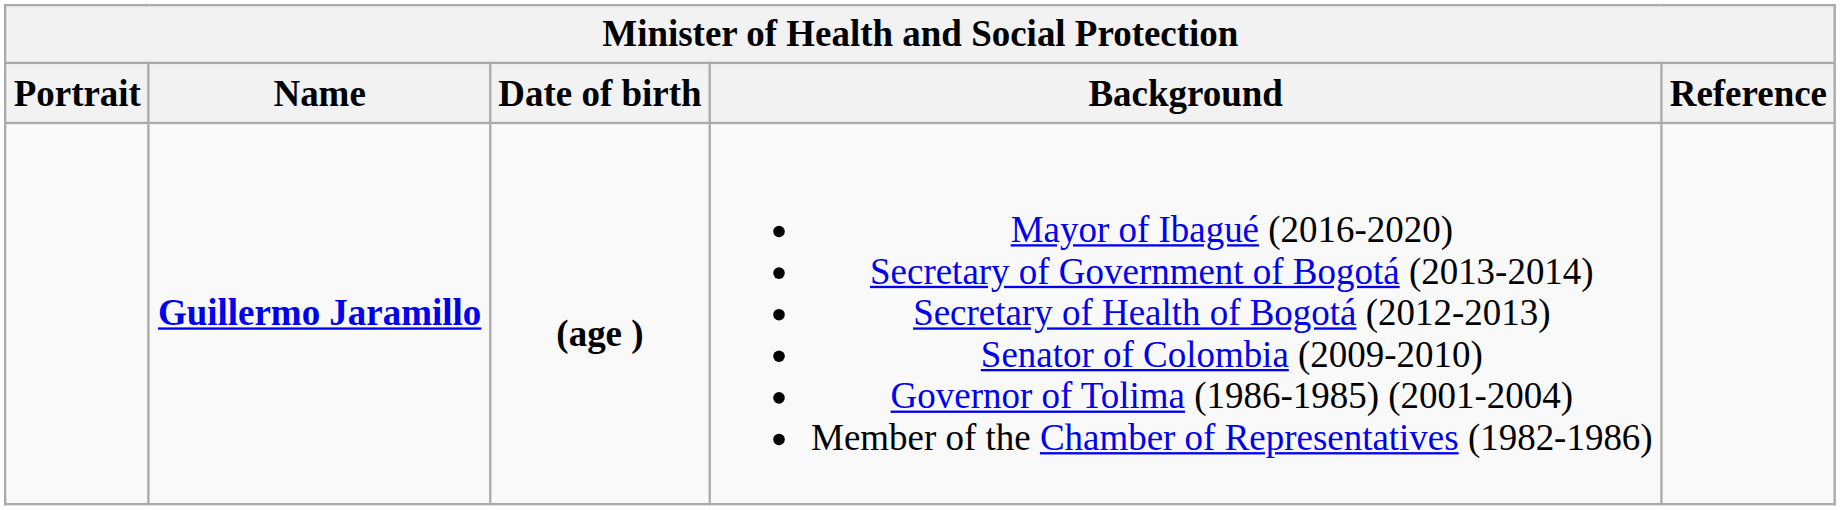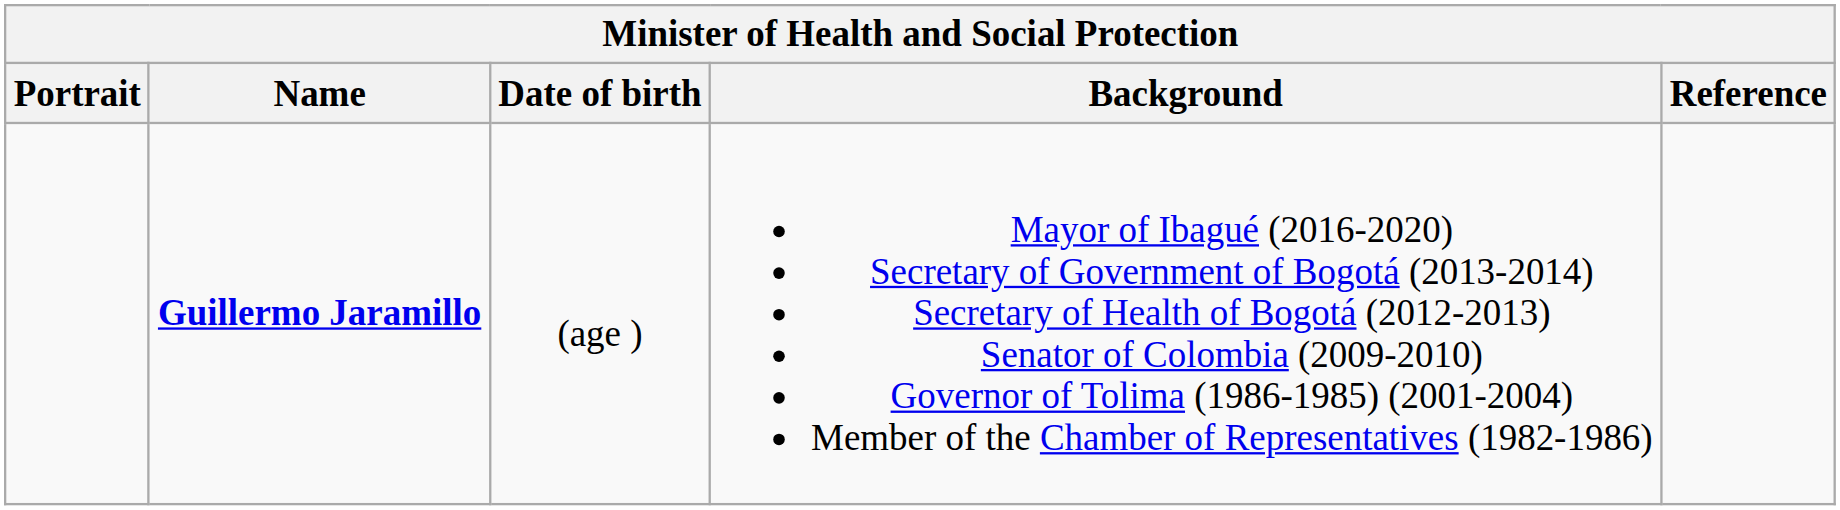Guillermo Jaramillo | Date of birth: bold -> normal
